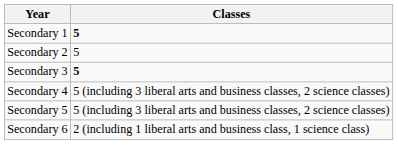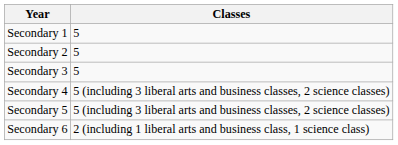Secondary 1 | Classes: bold -> normal
Secondary 3 | Classes: bold -> normal
